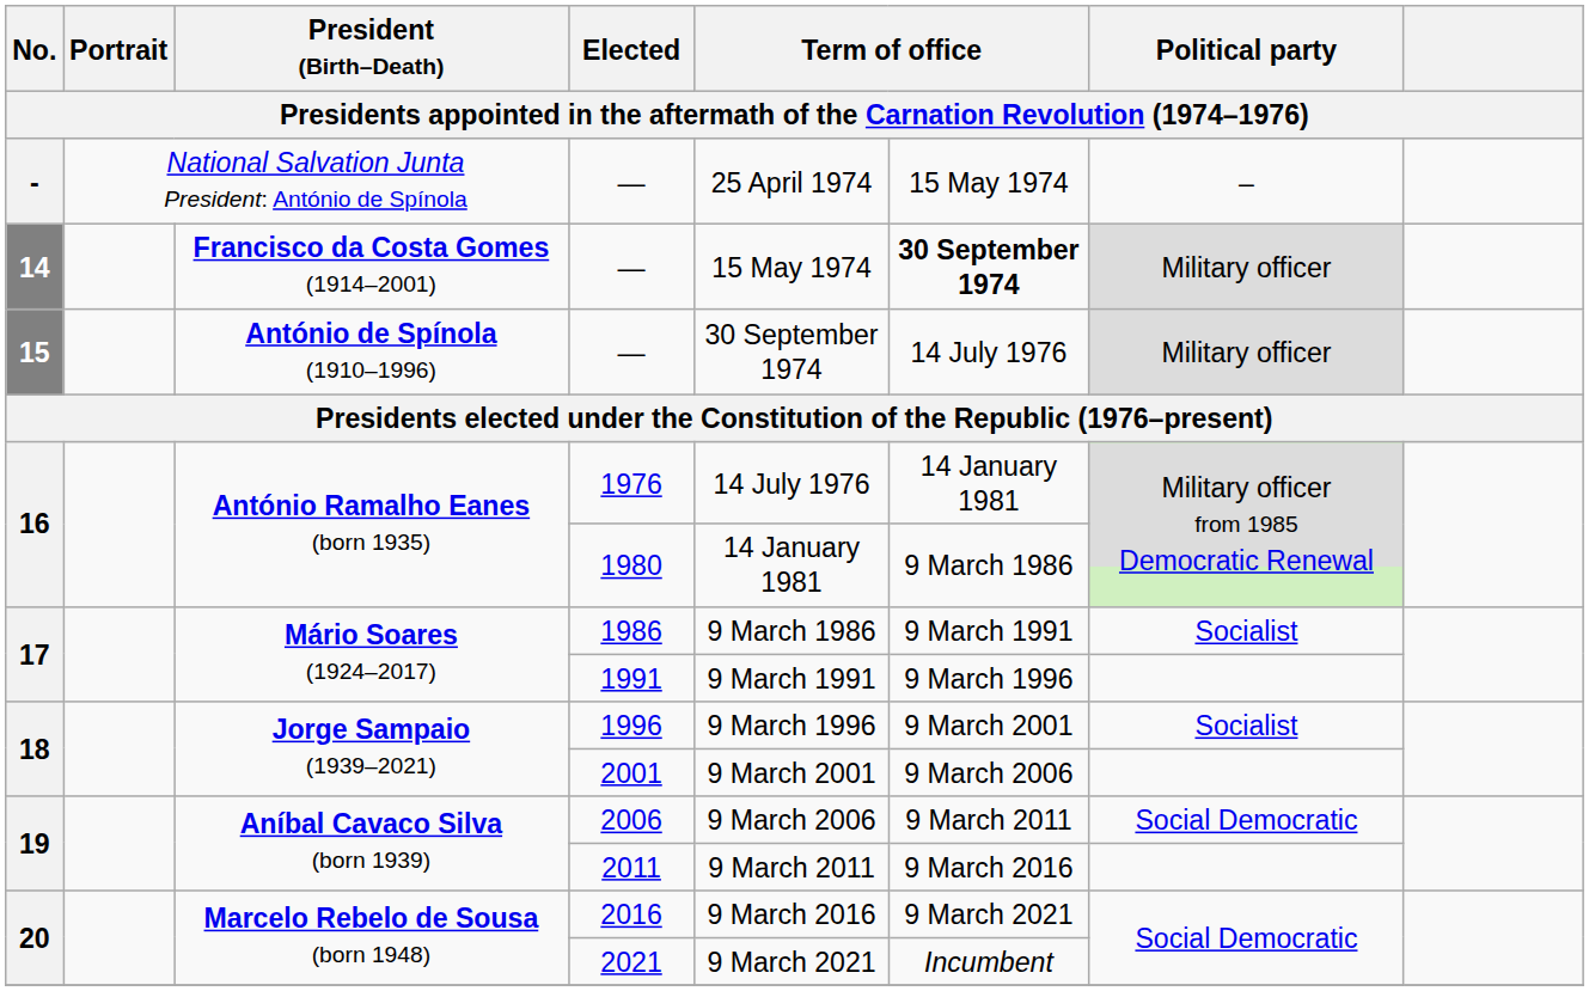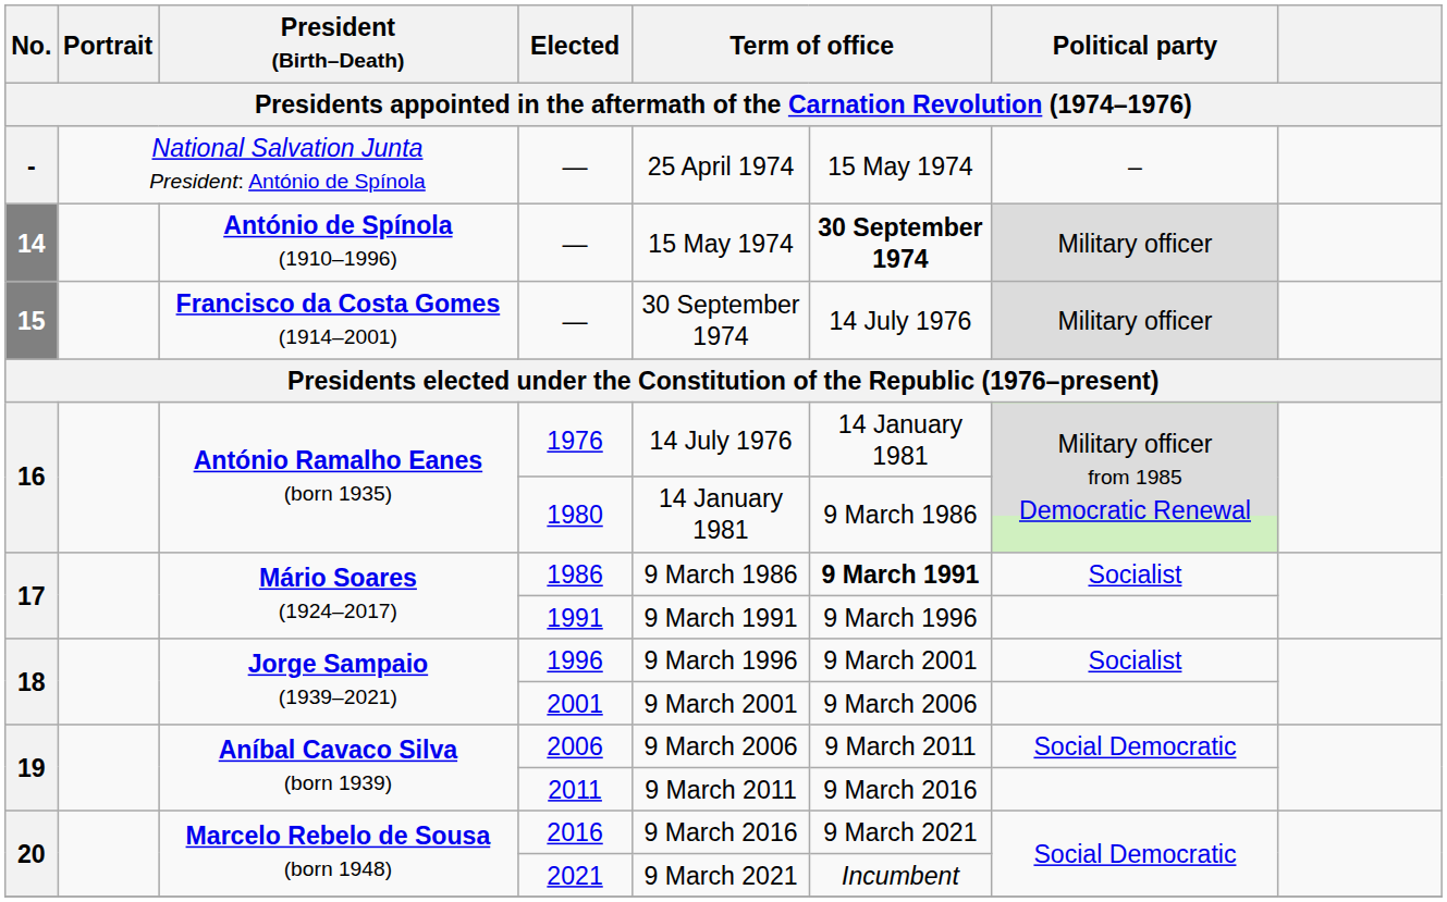14 / — | President (Birth–Death): Francisco da Costa Gomes (1914–2001) -> António de Spínola (1910–1996)
15 / — | President (Birth–Death): António de Spínola (1910–1996) -> Francisco da Costa Gomes (1914–2001)
1986 | column 6: normal -> bold
